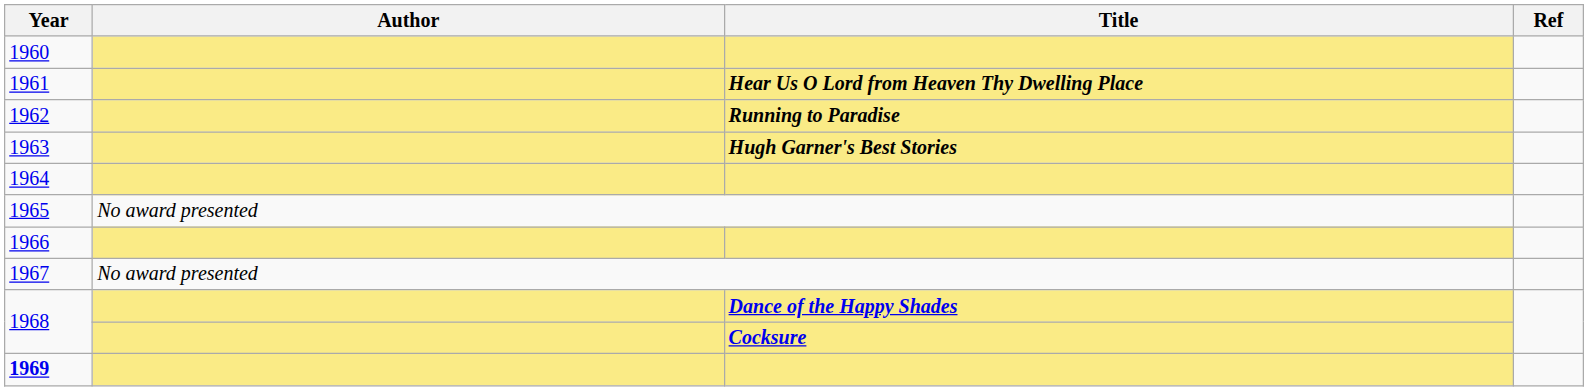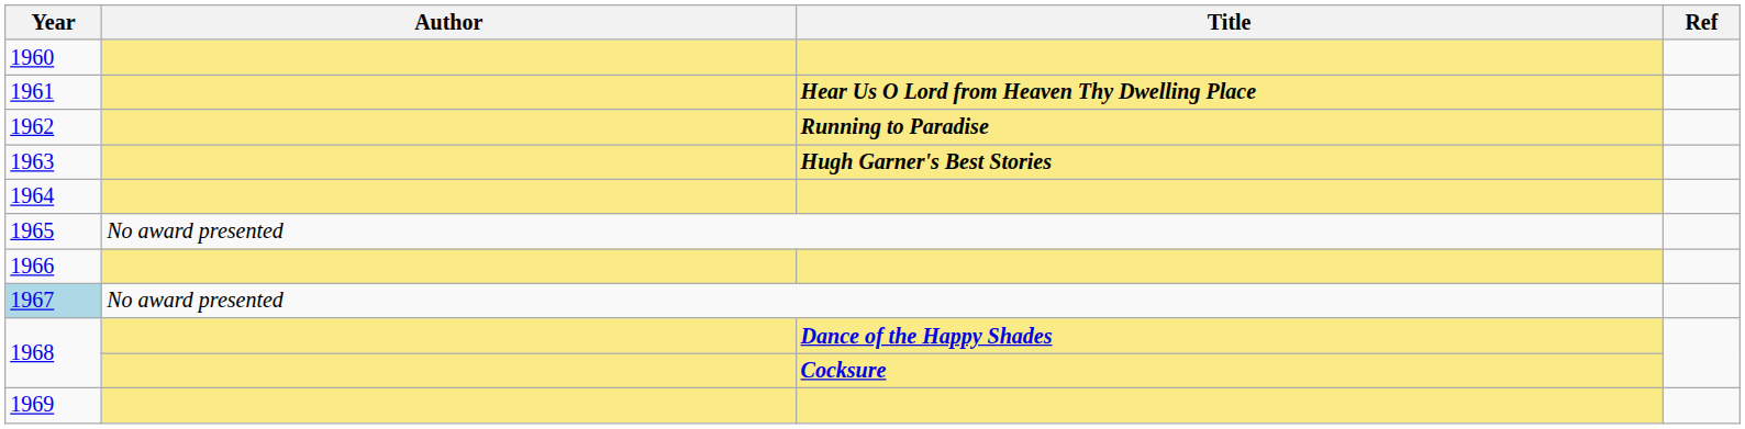1967 | Year: no background -> lightblue background
1969 | Year: bold -> normal
